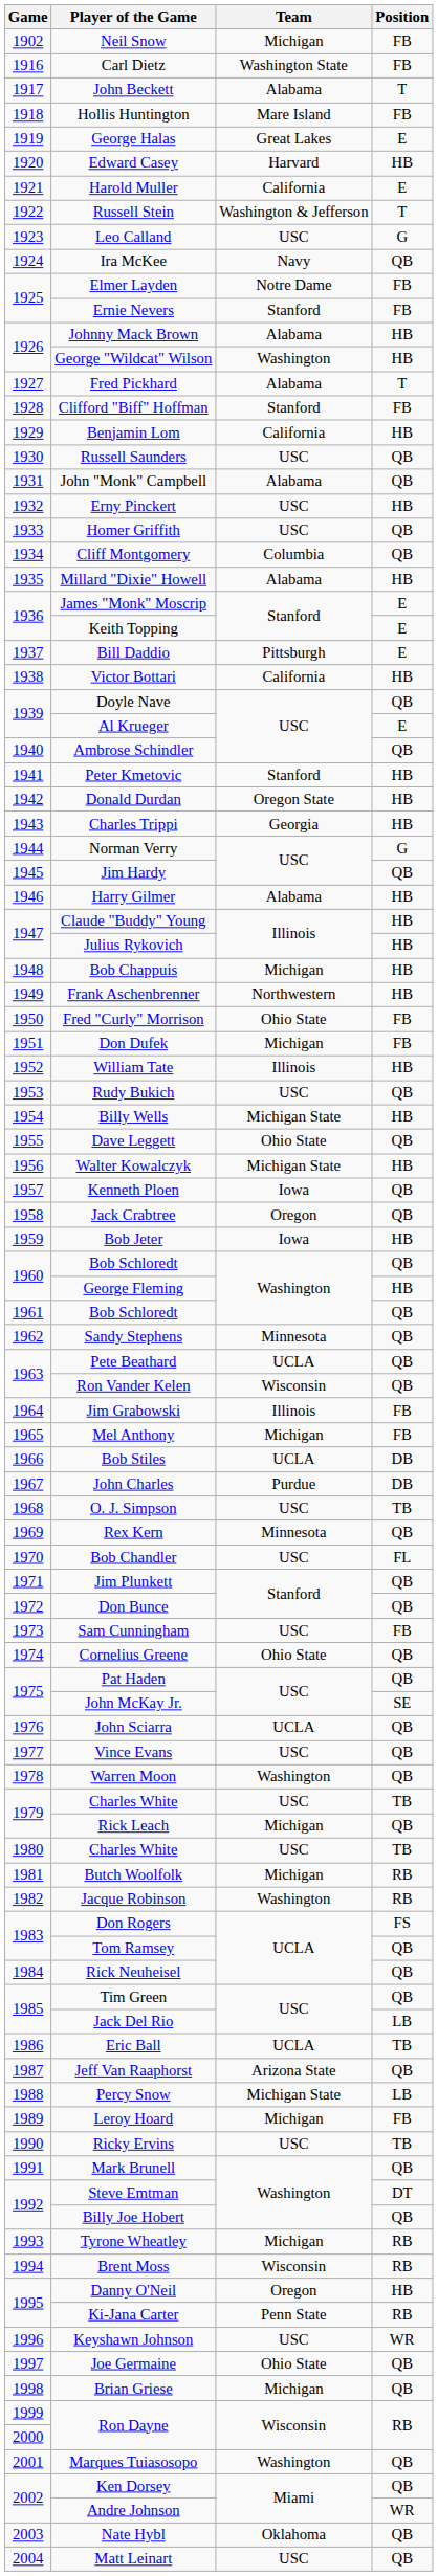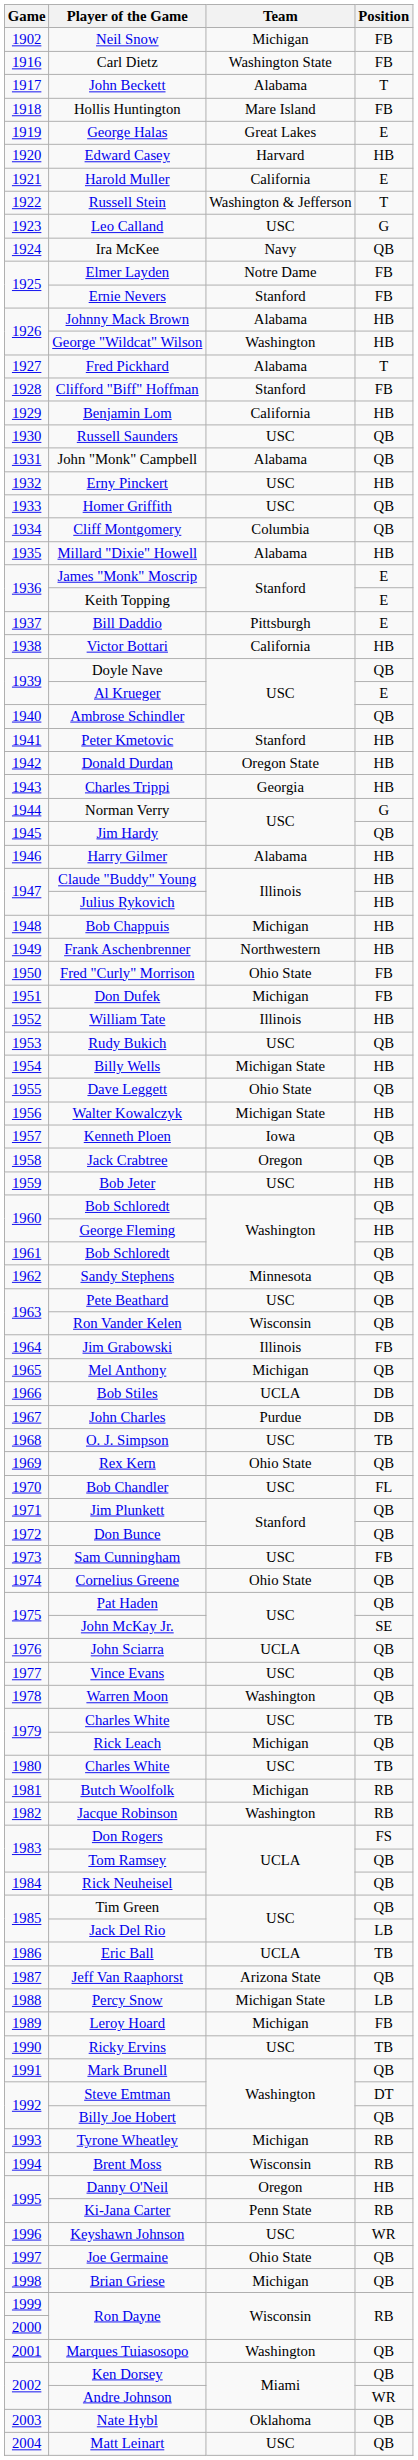Bob Jeter | Team: Iowa -> USC
Pete Beathard | Team: UCLA -> USC
Mel Anthony | Position: FB -> QB
Rex Kern | Team: Minnesota -> Ohio State
